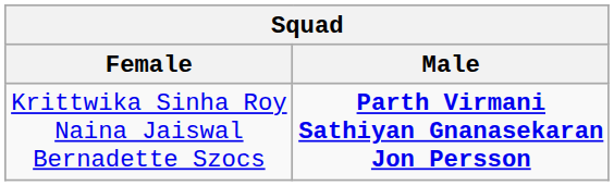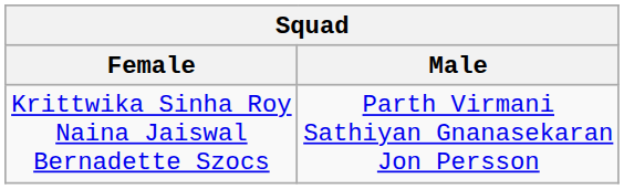Krittwika Sinha Roy Naina Jaiswal Bernadette Szocs | Male: bold -> normal
